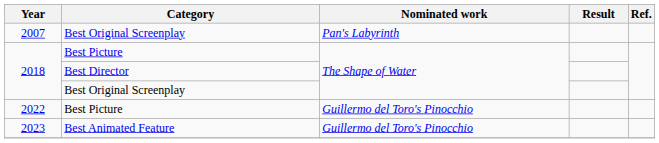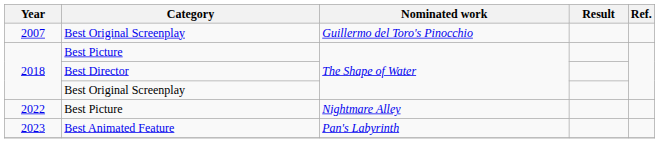2007 | Nominated work: Pan's Labyrinth -> Guillermo del Toro's Pinocchio
2022 | Nominated work: Guillermo del Toro's Pinocchio -> Nightmare Alley
2023 | Nominated work: Guillermo del Toro's Pinocchio -> Pan's Labyrinth
